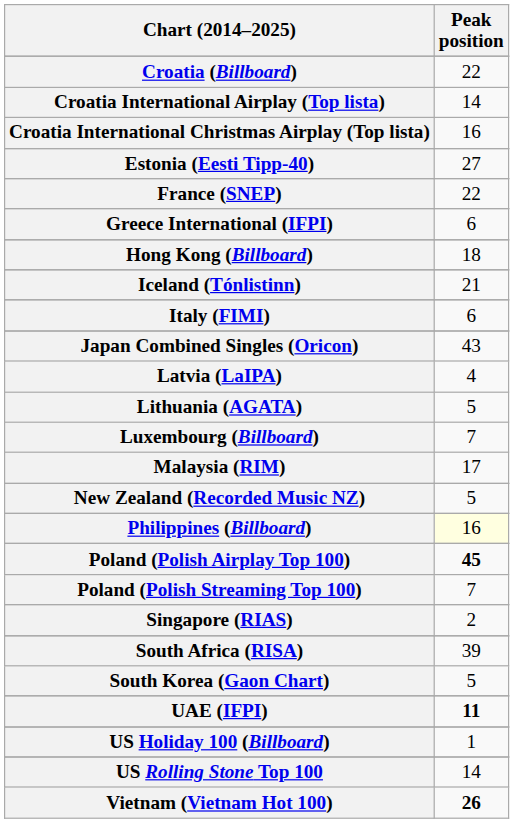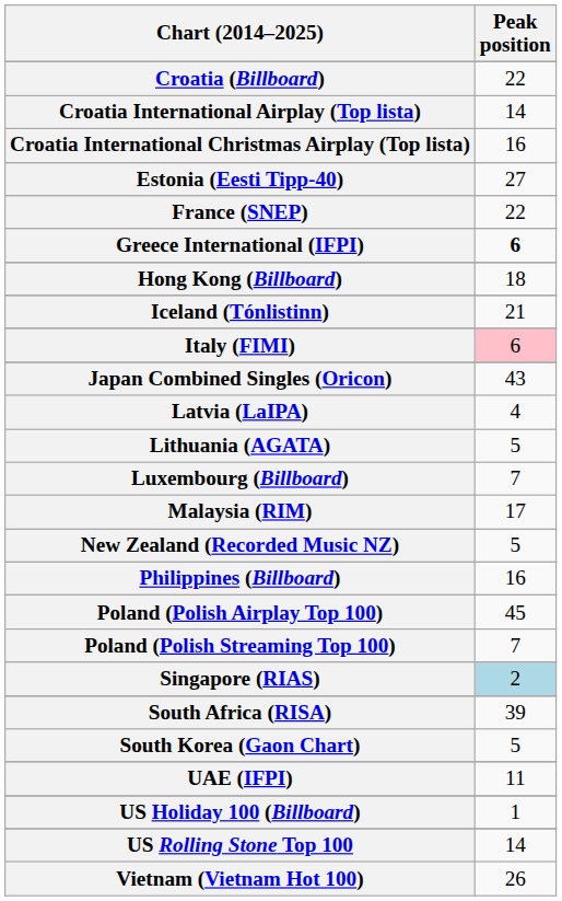Greece International (IFPI) | Peak position: normal -> bold
Italy (FIMI) | Peak position: no background -> pink background
Philippines (Billboard) | Peak position: lightyellow background -> no background
Poland (Polish Airplay Top 100) | Peak position: bold -> normal
Singapore (RIAS) | Peak position: no background -> lightblue background
UAE (IFPI) | Peak position: bold -> normal
Vietnam (Vietnam Hot 100) | Peak position: bold -> normal
